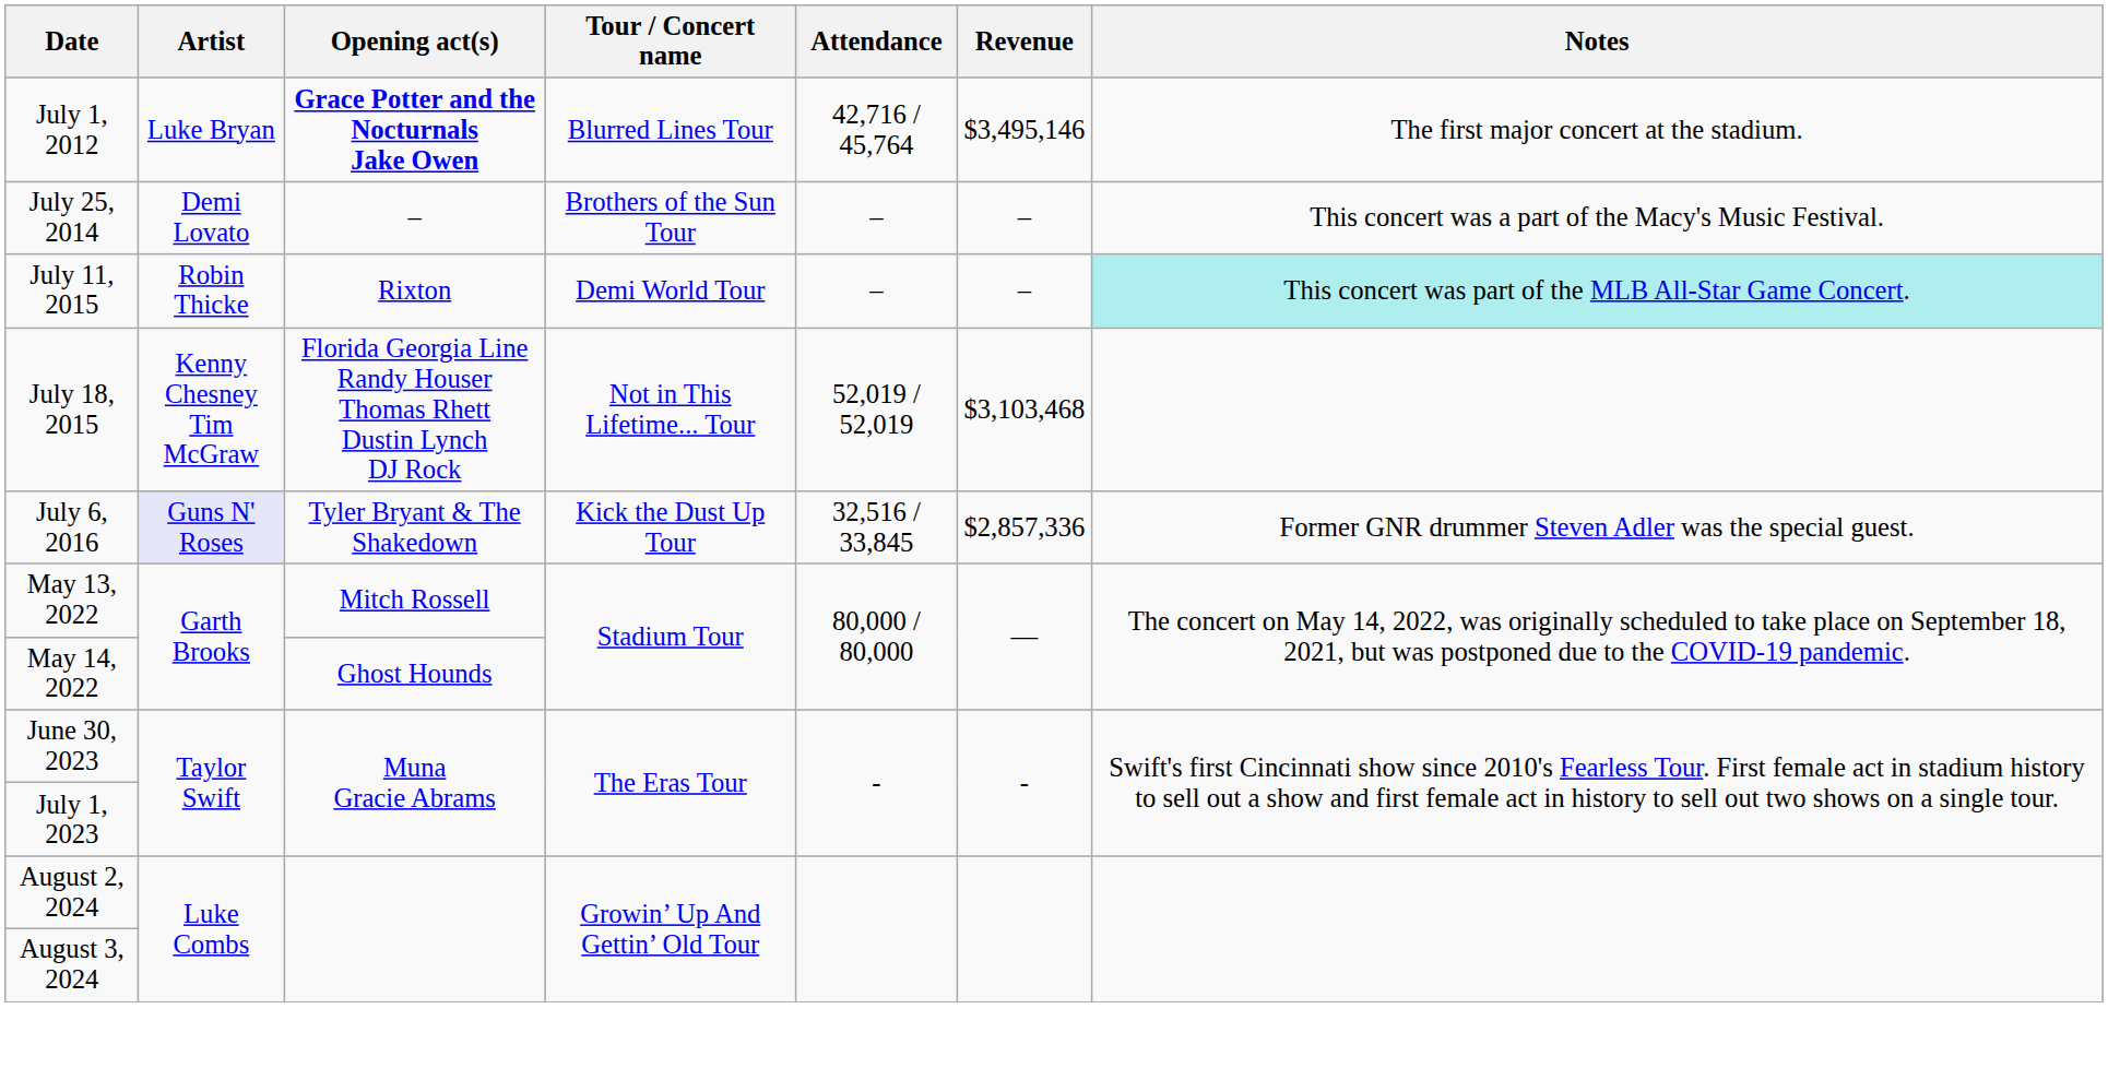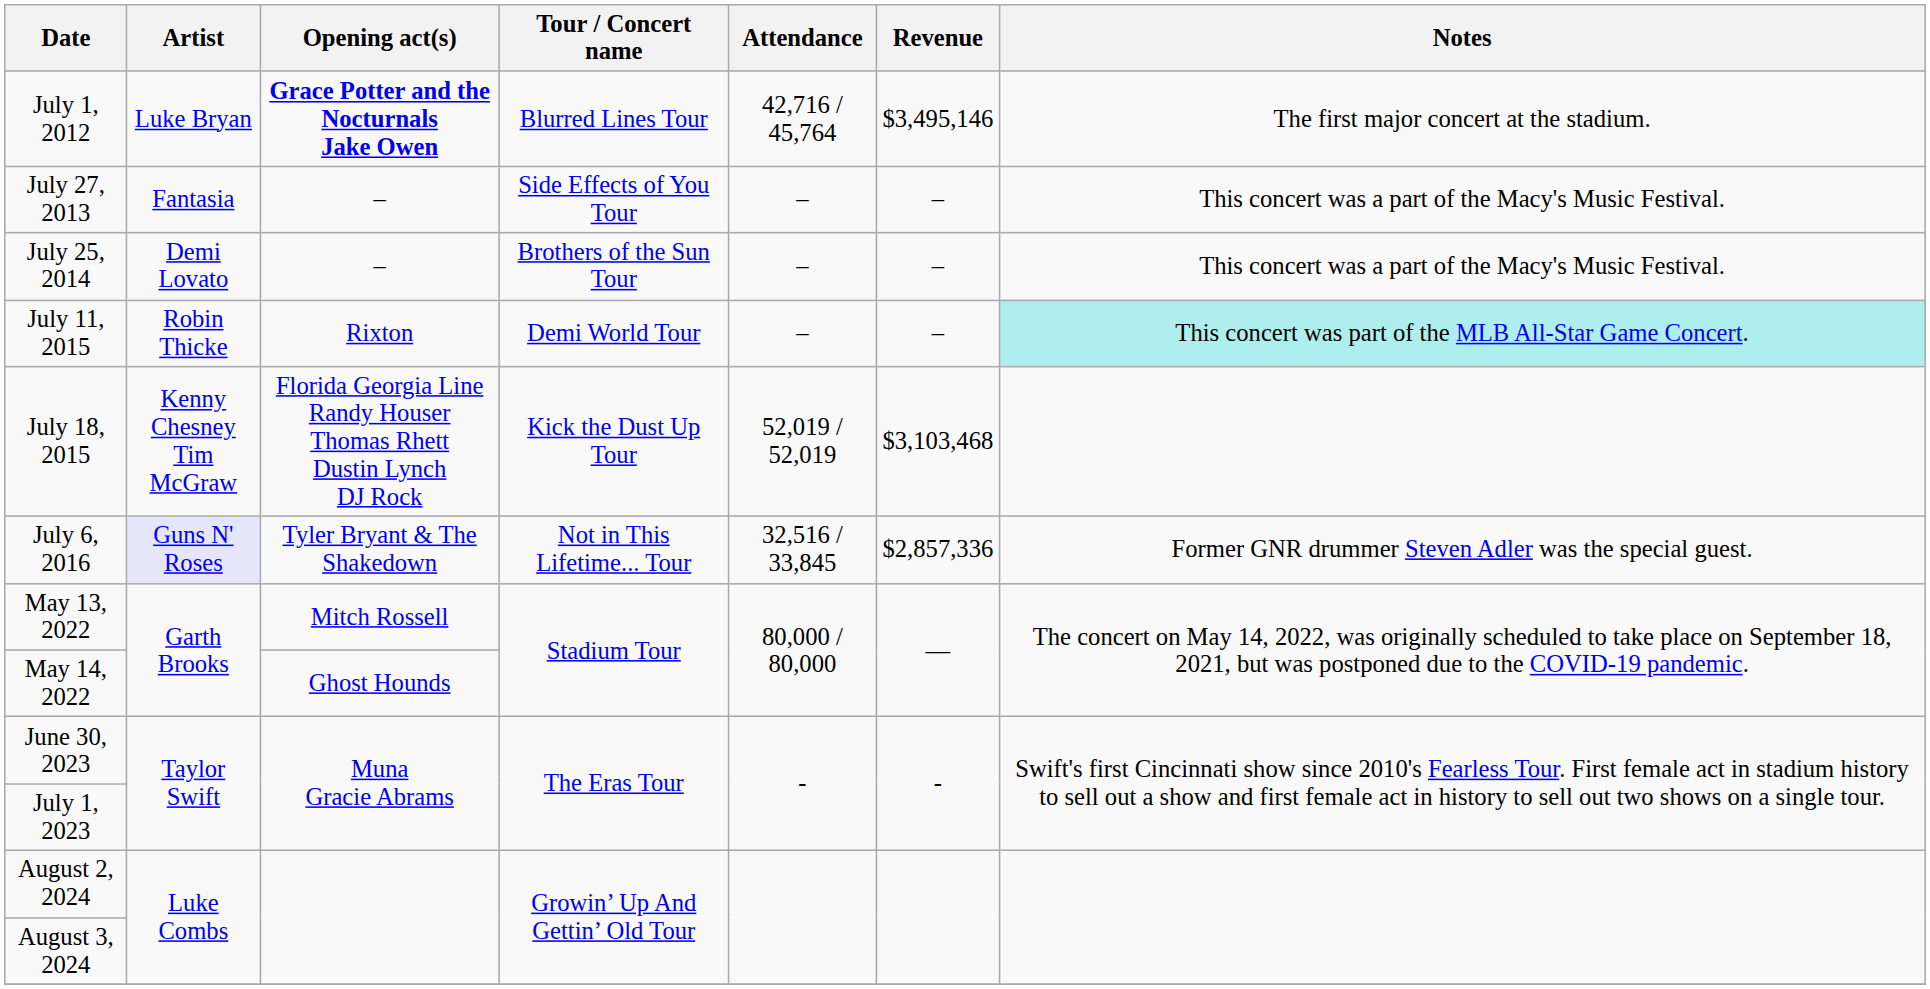+ row: July 27, 2013 | Fantasia | – | Side Effects of You Tour | – | – | This concert was a part of the Macy's Music Festival.
July 18, 2015 | Tour / Concert name: Not in This Lifetime... Tour -> Kick the Dust Up Tour
July 6, 2016 | Tour / Concert name: Kick the Dust Up Tour -> Not in This Lifetime... Tour
